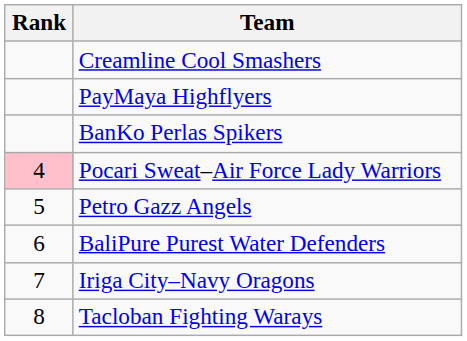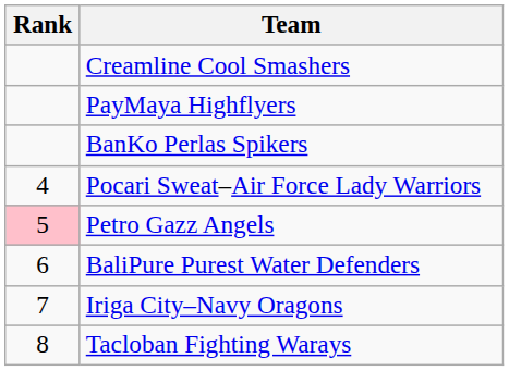Pocari Sweat–Air Force Lady Warriors | Rank: pink background -> no background
Petro Gazz Angels | Rank: no background -> pink background
